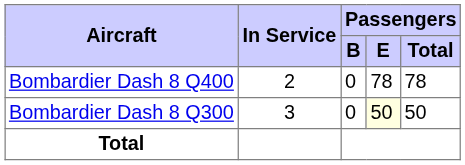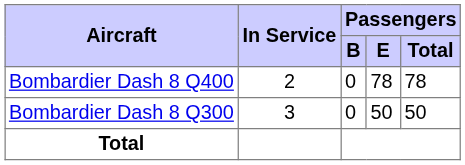Bombardier Dash 8 Q300 | Passengers / E: lightyellow background -> no background
